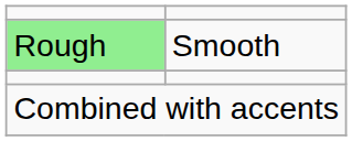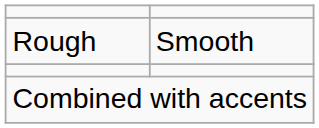row 2 | column 1: lightgreen background -> no background
